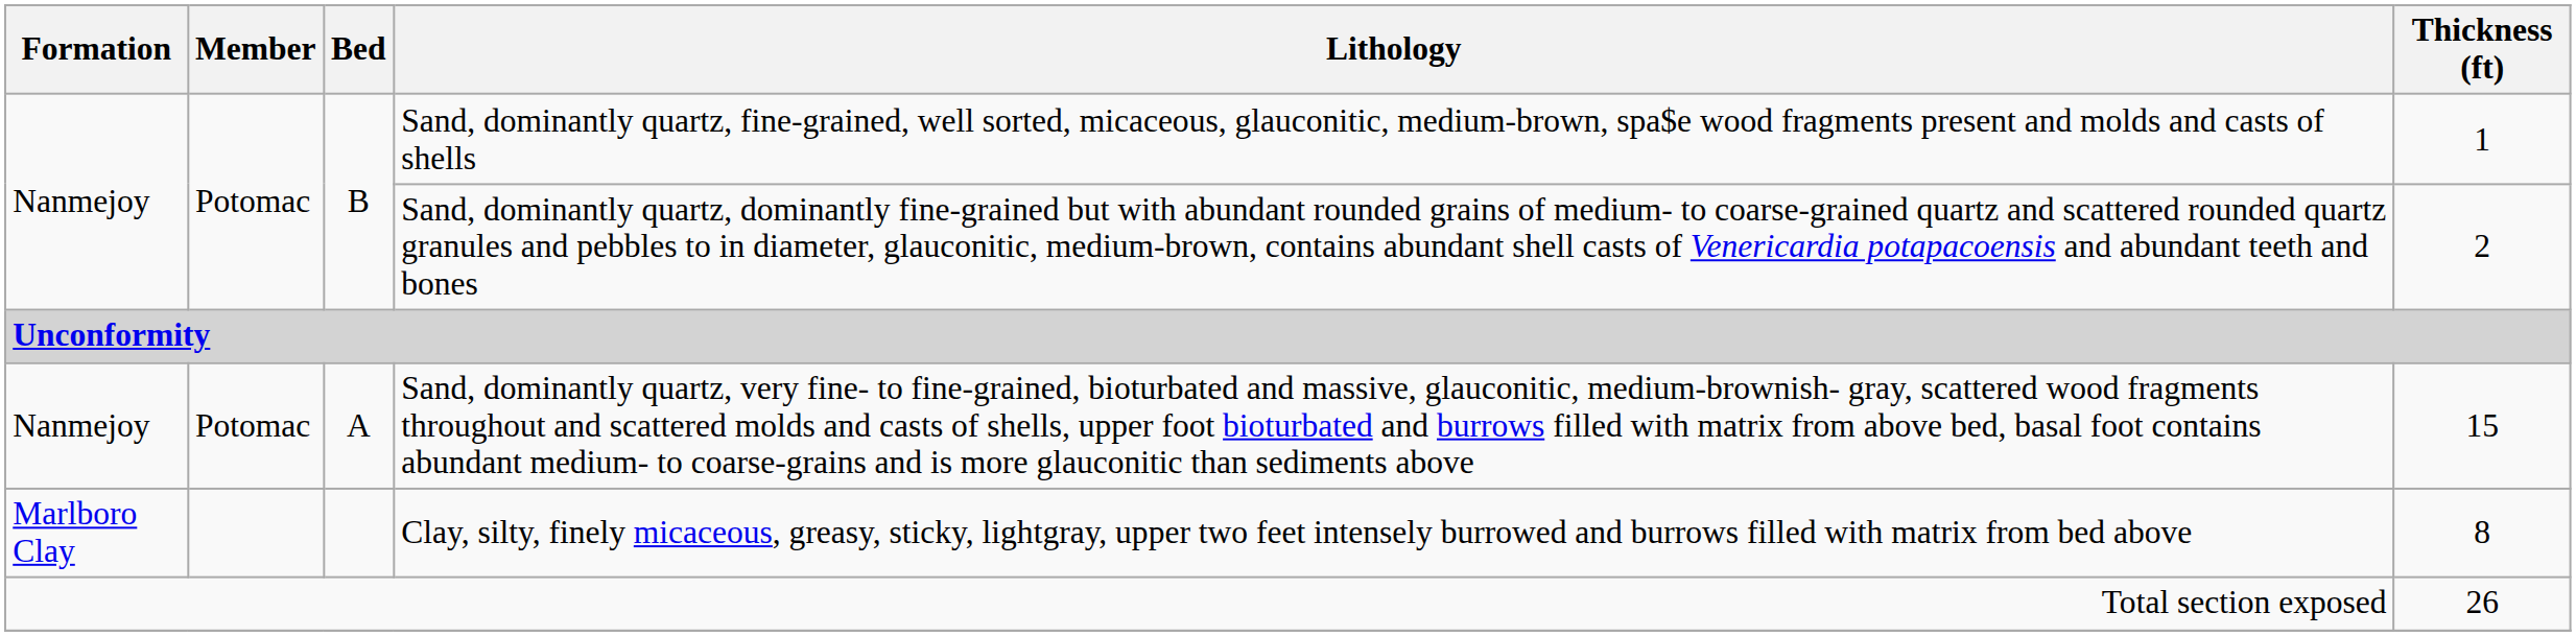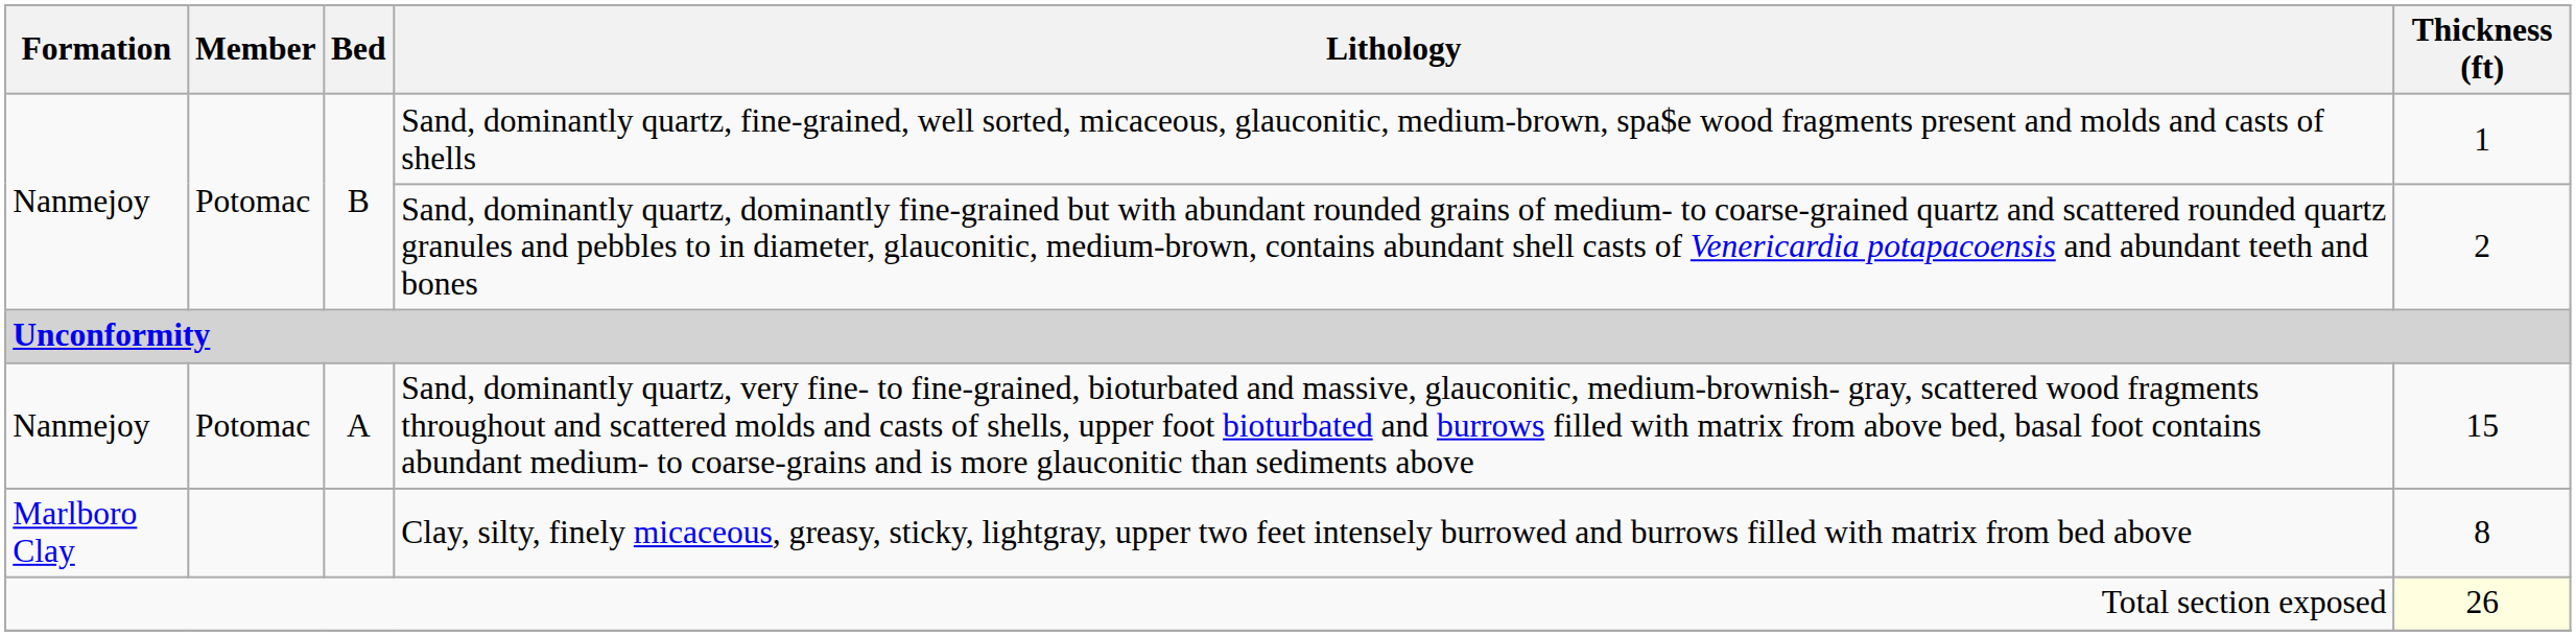Total section exposed | Thickness (ft): no background -> lightyellow background
